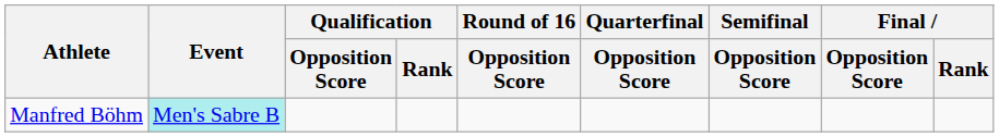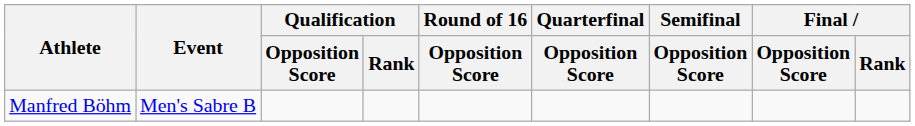Manfred Böhm | Event: paleturquoise background -> no background
